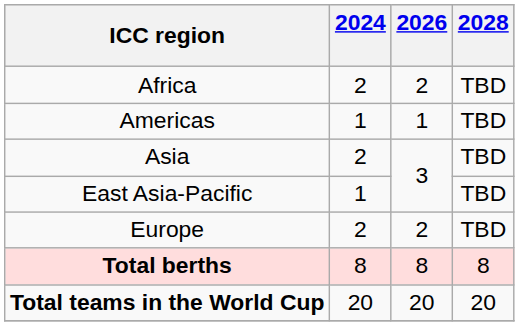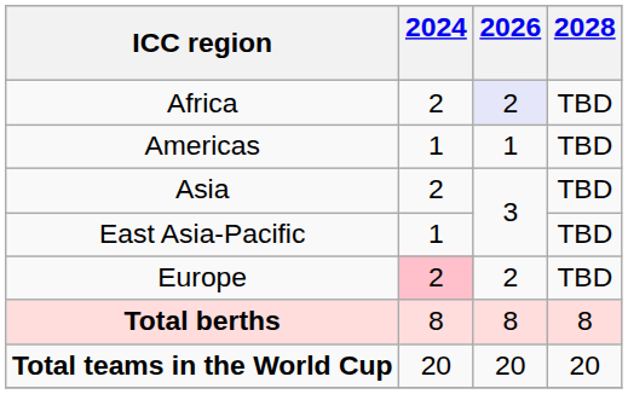Africa | 2026: no background -> lavender background
Europe | 2024: no background -> pink background
